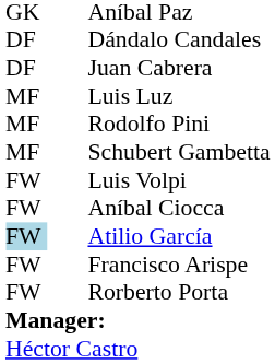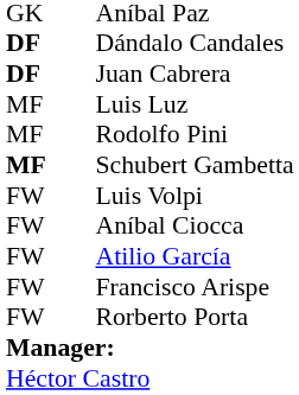Dándalo Candales | column 1: normal -> bold
Juan Cabrera | column 1: normal -> bold
Schubert Gambetta | column 1: normal -> bold
Atilio García | column 1: lightblue background -> no background
